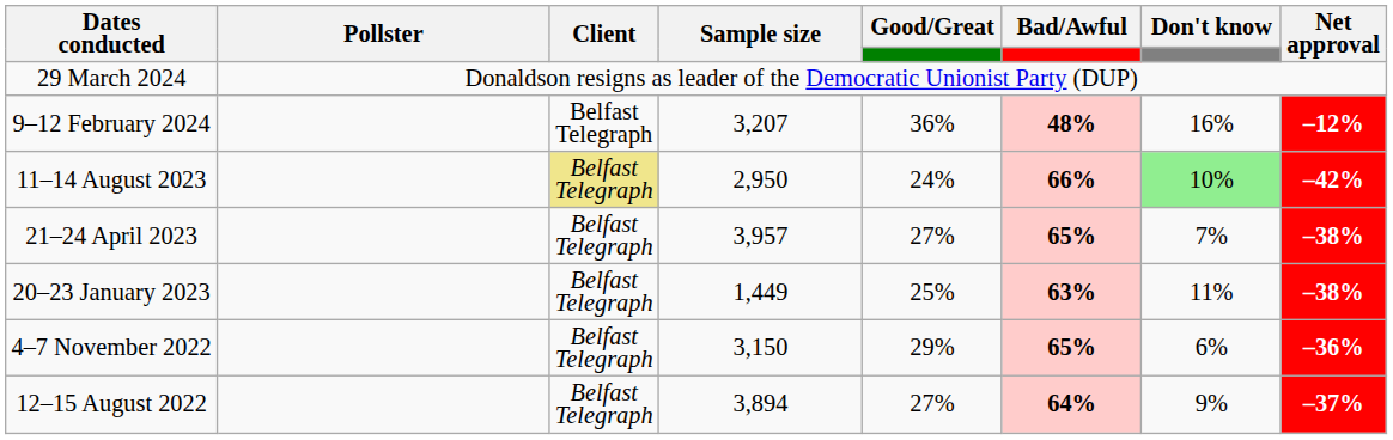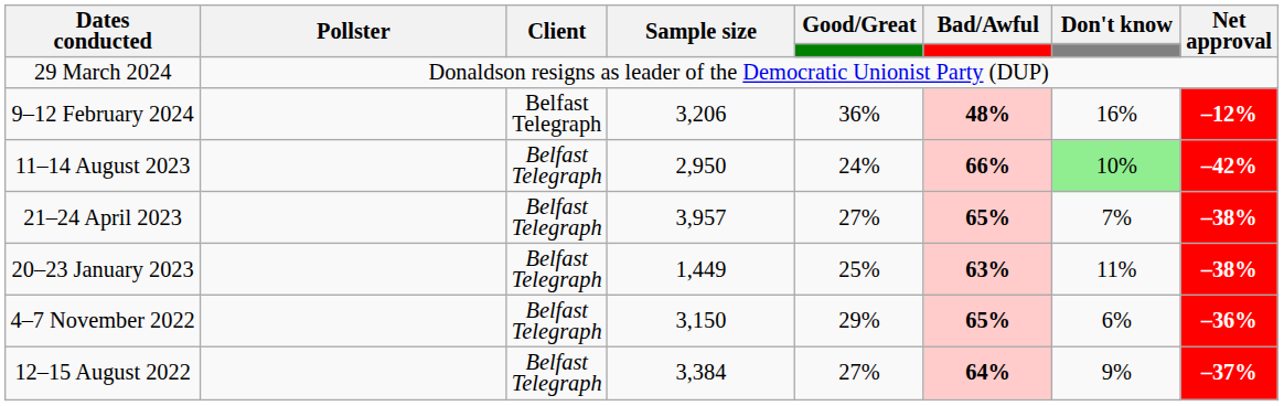9–12 February 2024 | Sample size: 3,207 -> 3,206
11–14 August 2023 | Client: khaki background -> no background
12–15 August 2022 | Sample size: 3,894 -> 3,384
